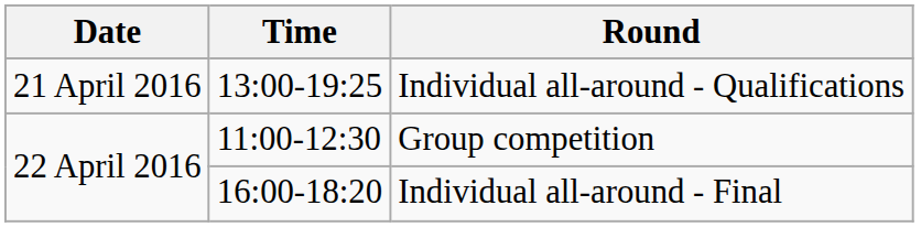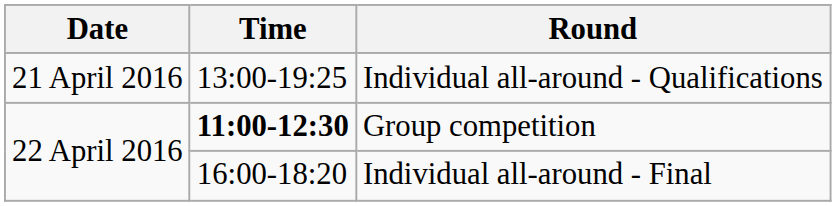Group competition | Time: normal -> bold
